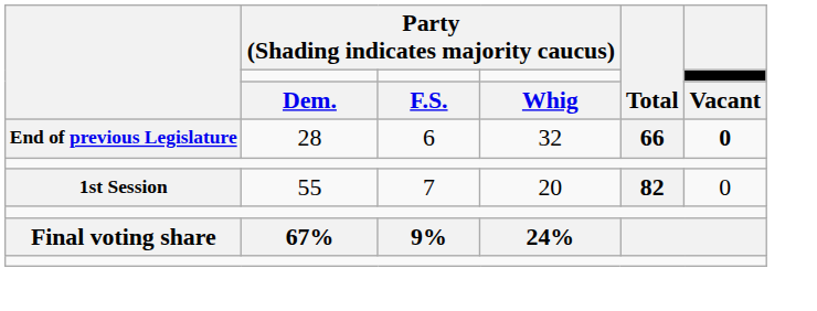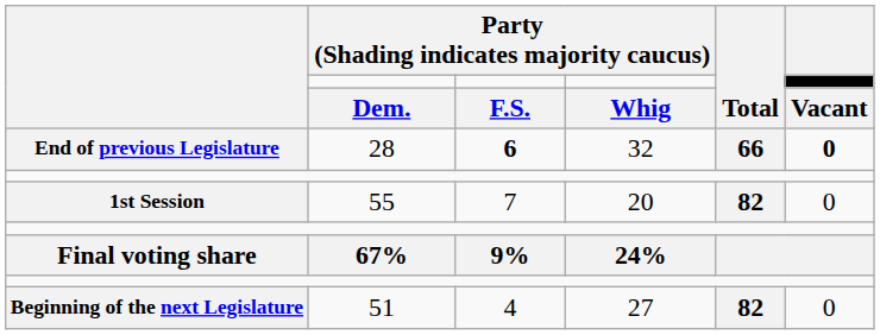End of previous Legislature | column 3: normal -> bold
+ row: Beginning of the next Legislature | 51 | 4 | 27 | 82 | 0
